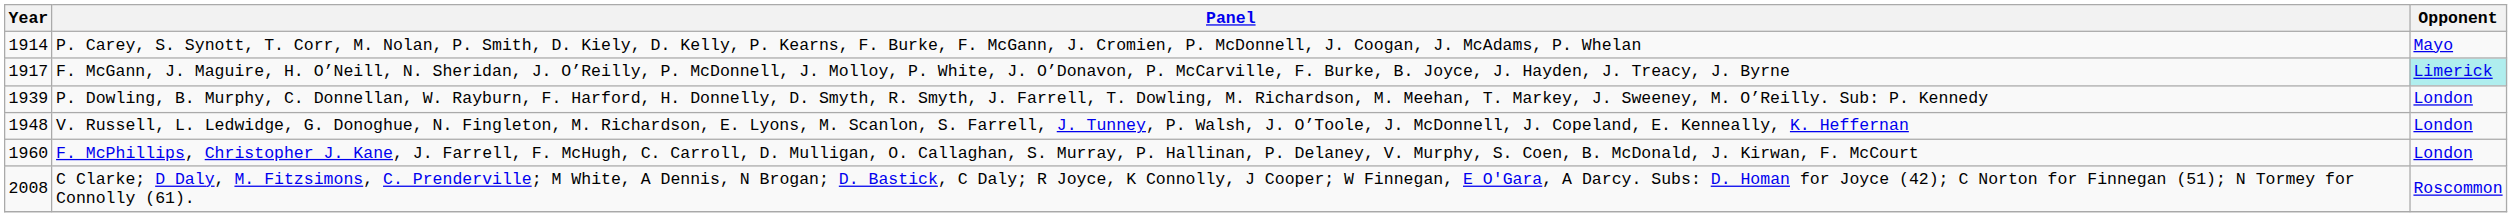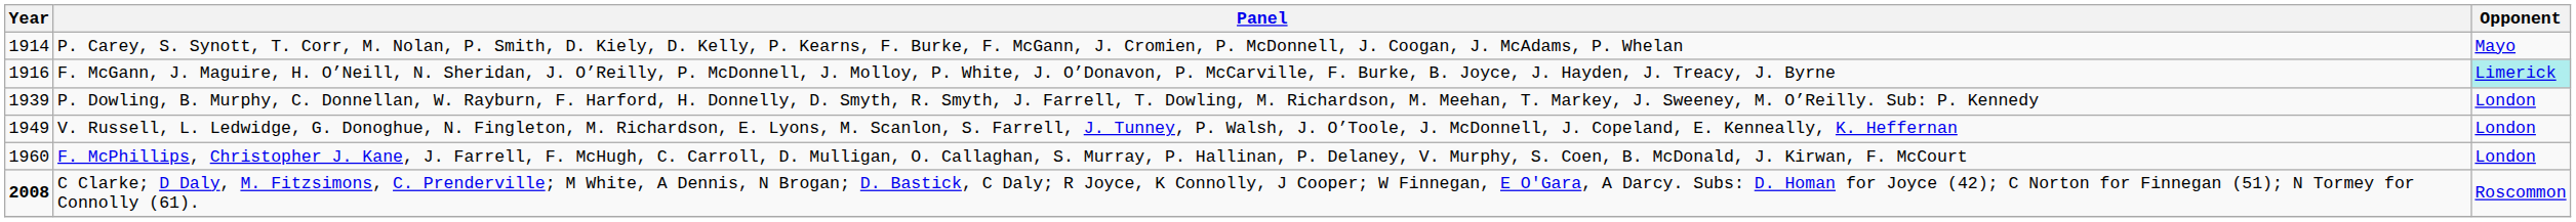row 3 | Year: 1917 -> 1916
row 5 | Year: 1948 -> 1949
row 7 | Year: normal -> bold
